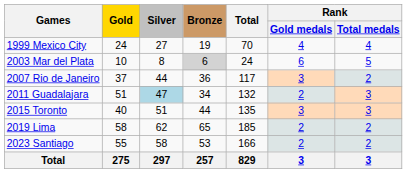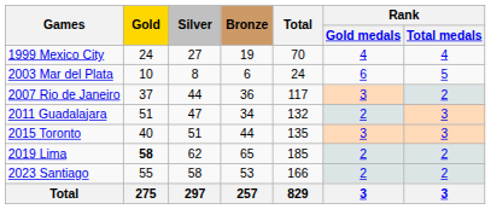2003 Mar del Plata | Bronze: lightgrey background -> no background
2011 Guadalajara | Silver: lightblue background -> no background
2019 Lima | Gold: normal -> bold
